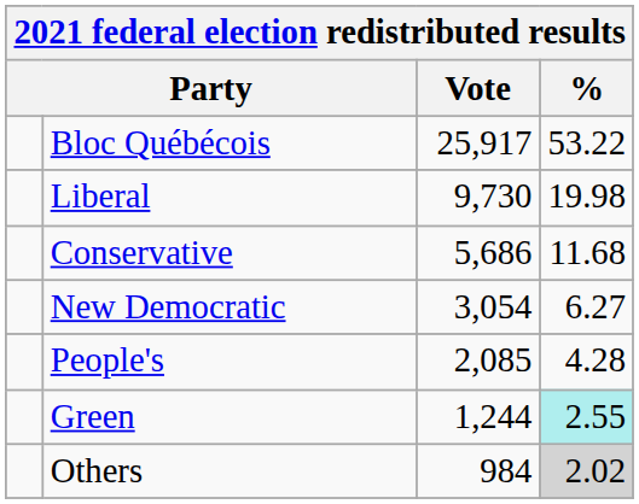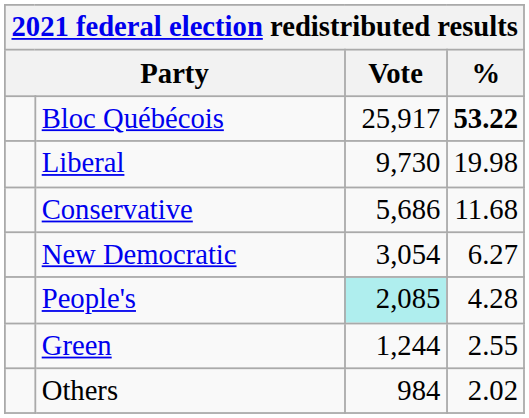Bloc Québécois | %: normal -> bold
People's | Vote: no background -> paleturquoise background
Green | %: paleturquoise background -> no background
Others | %: lightgrey background -> no background
